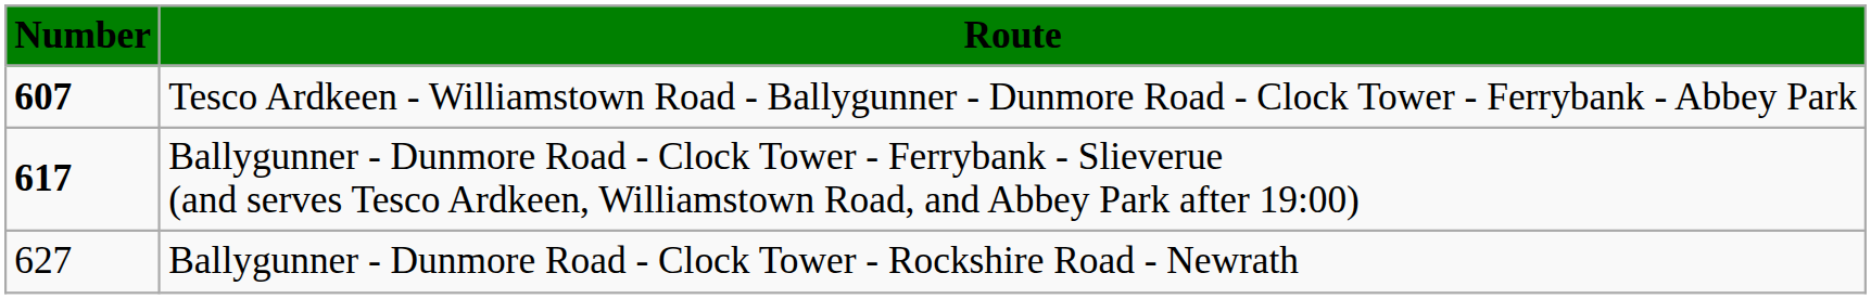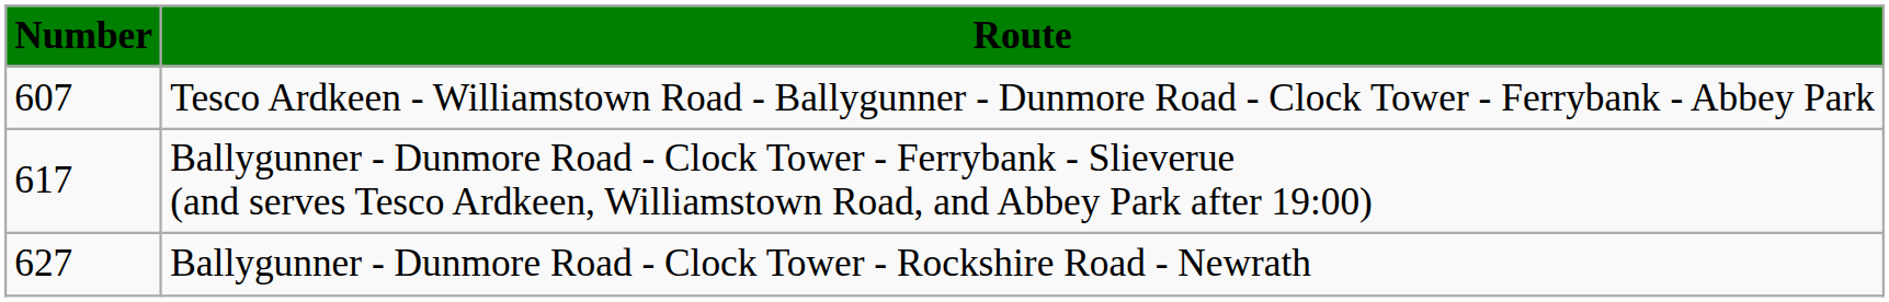row 2 | Number: bold -> normal
row 3 | Number: bold -> normal
